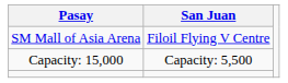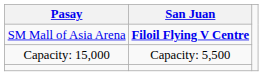SM Mall of Asia Arena | San Juan: normal -> bold
